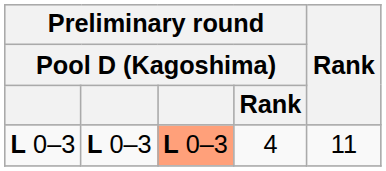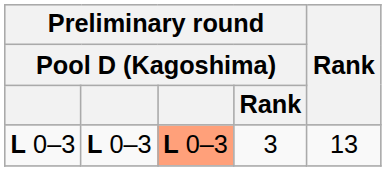row 4 | Preliminary round / Pool D (Kagoshima) / Rank: 4 -> 3
row 4 | Rank: 11 -> 13
